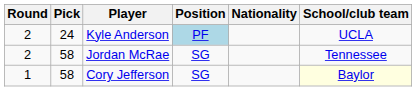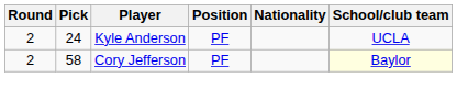Kyle Anderson | Position: lightblue background -> no background
- row: 2 | 58 | Jordan McRae | SG | Tennessee
Cory Jefferson | Round: 1 -> 2
Cory Jefferson | Position: SG -> PF
